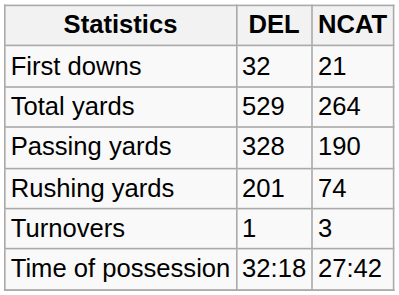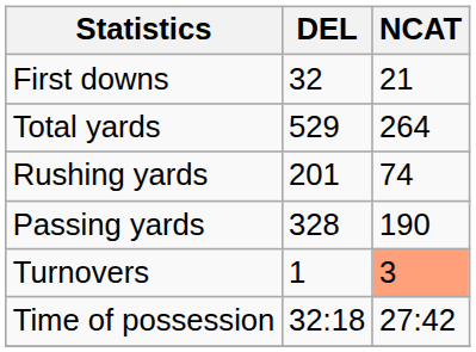rows swapped: Rushing yards <-> Passing yards
Turnovers | NCAT: no background -> lightsalmon background
